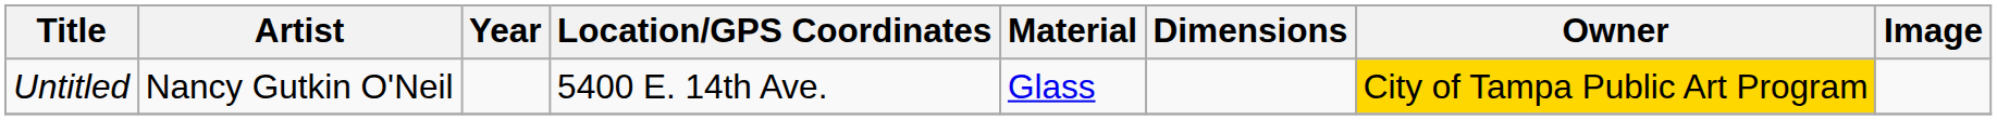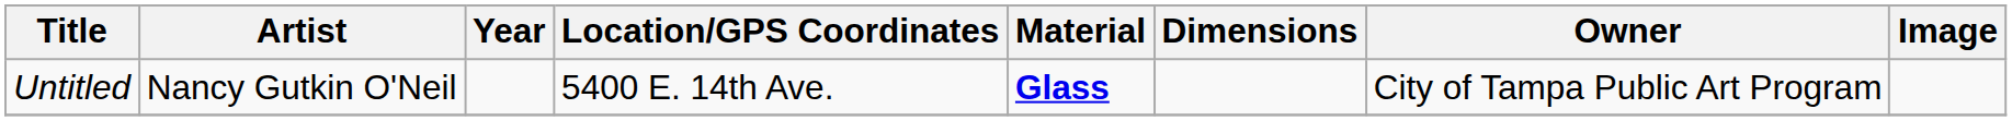Untitled | Material: normal -> bold
Untitled | Owner: gold background -> no background
